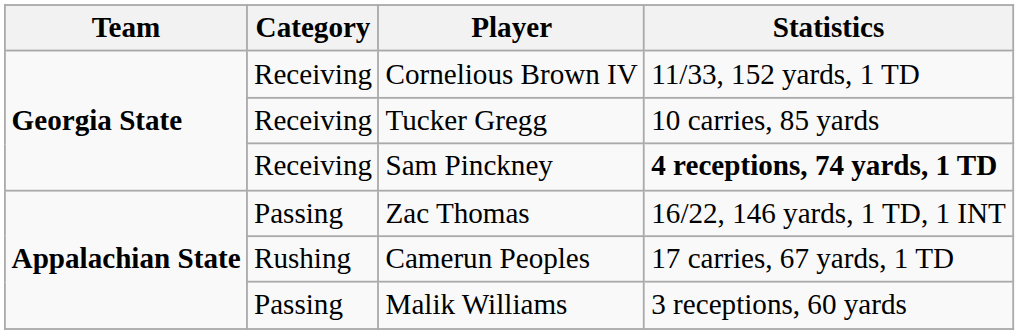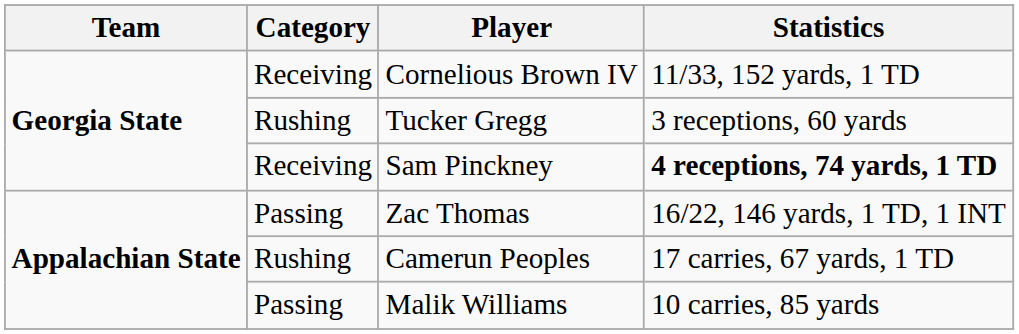Tucker Gregg | Category: Receiving -> Rushing
Tucker Gregg | Statistics: 10 carries, 85 yards -> 3 receptions, 60 yards
Malik Williams | Statistics: 3 receptions, 60 yards -> 10 carries, 85 yards
